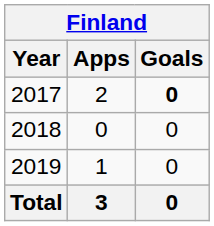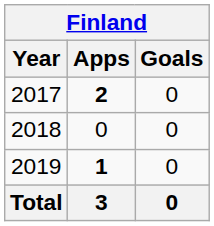2017 | Apps: normal -> bold
2017 | Goals: bold -> normal
2019 | Apps: normal -> bold
